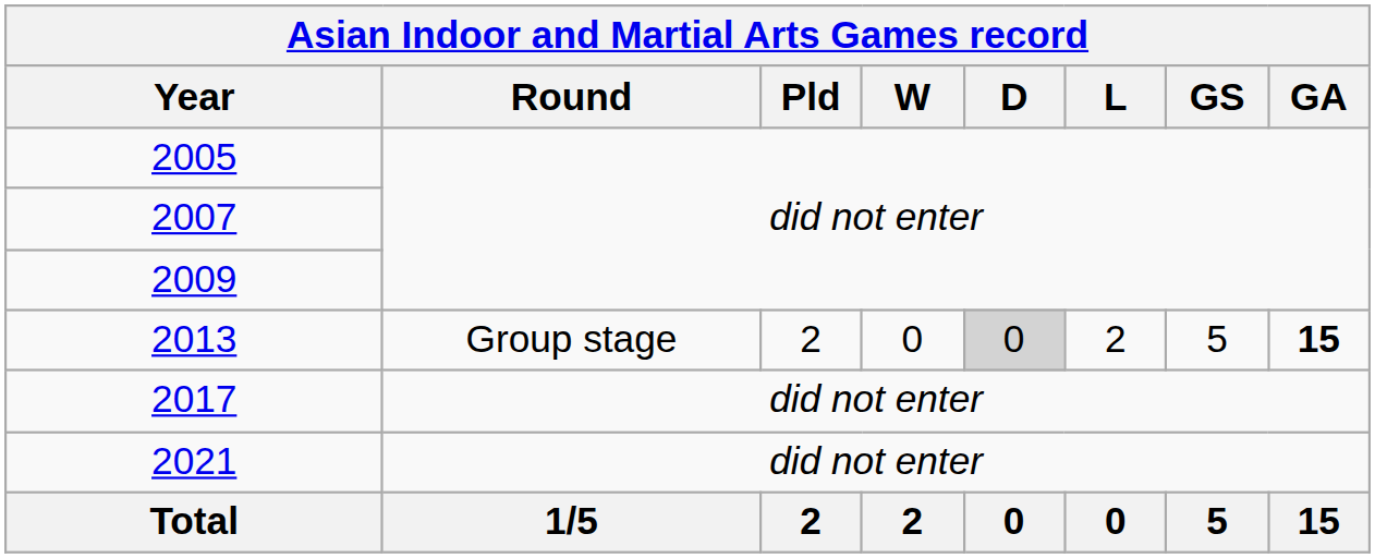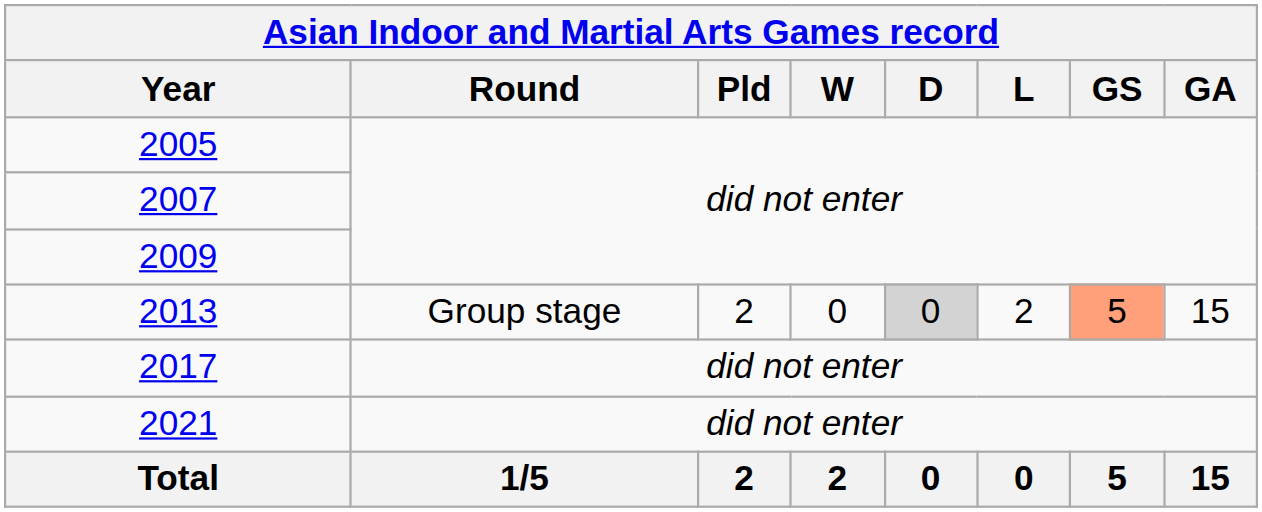2013 | Asian Indoor and Martial Arts Games record / GS: no background -> lightsalmon background
2013 | Asian Indoor and Martial Arts Games record / GA: bold -> normal
